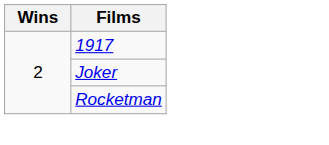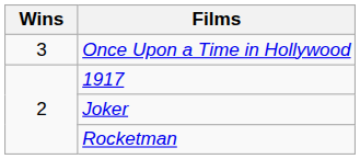+ row: 3 | Once Upon a Time in Hollywood
